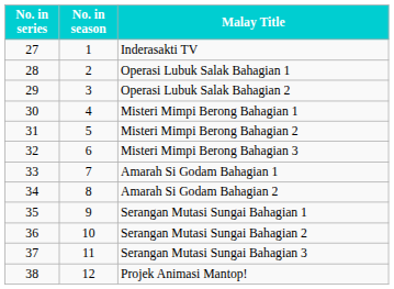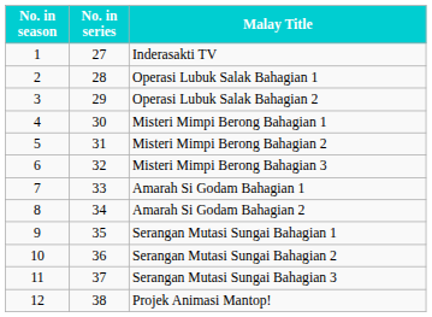columns swapped: No. in series <-> No. in season
